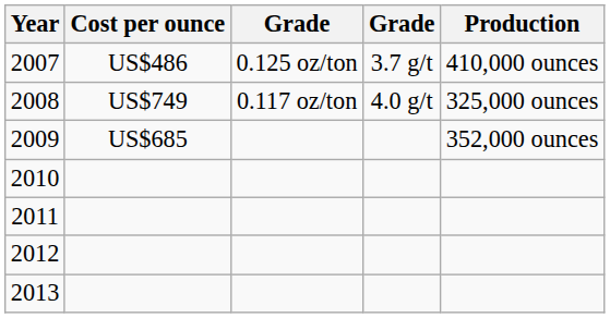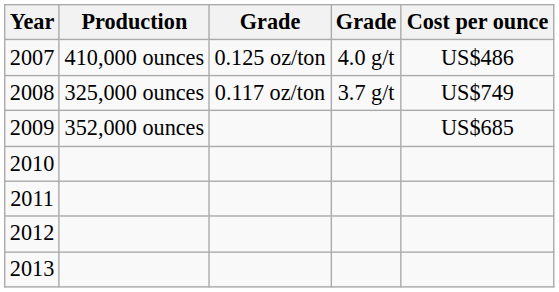columns swapped: Production <-> Cost per ounce
2007 | column 4: 3.7 g/t -> 4.0 g/t
2008 | column 4: 4.0 g/t -> 3.7 g/t
